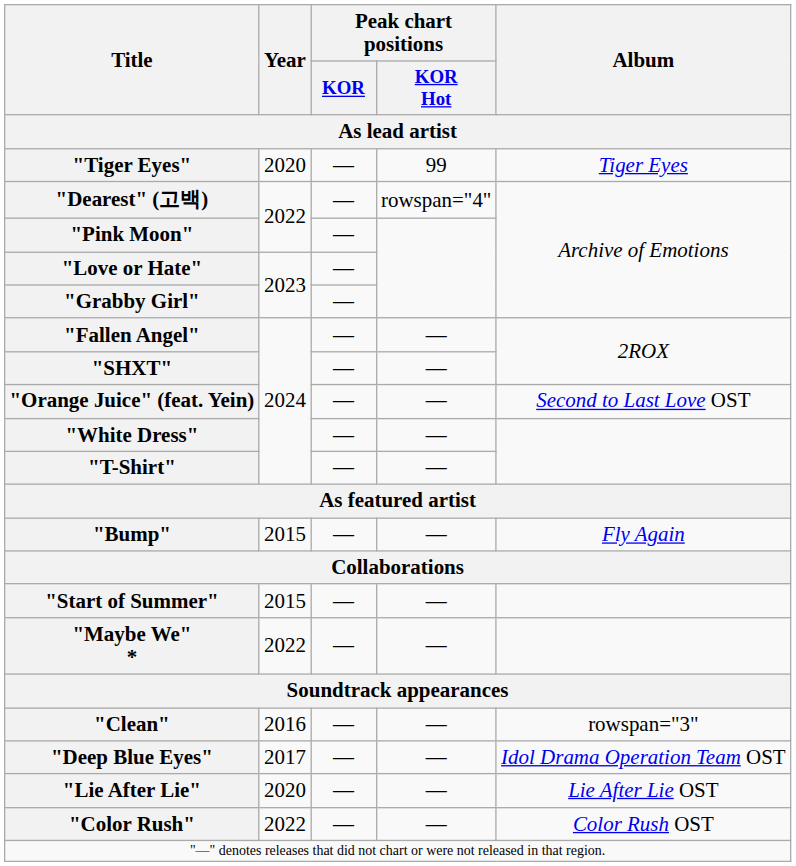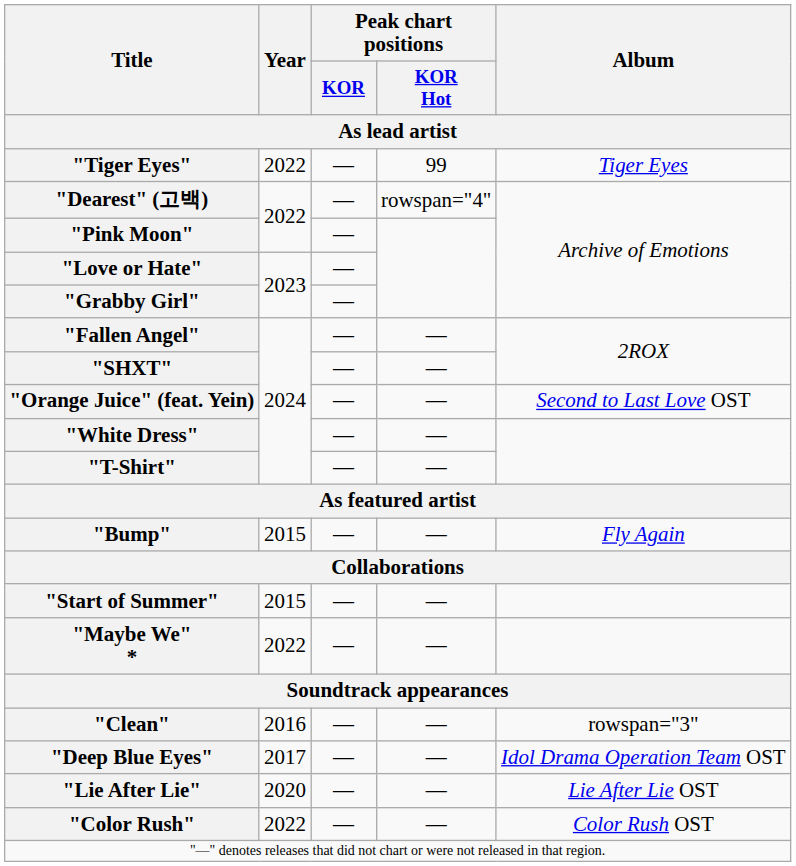"Tiger Eyes" | Year: 2020 -> 2022
